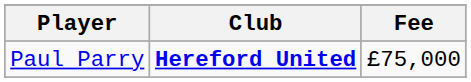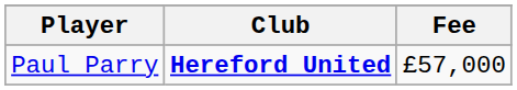Paul Parry | Fee: £75,000 -> £57,000
